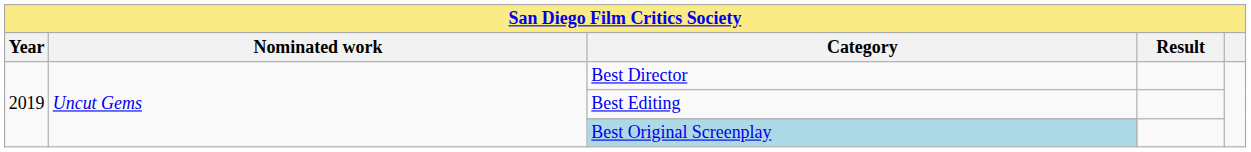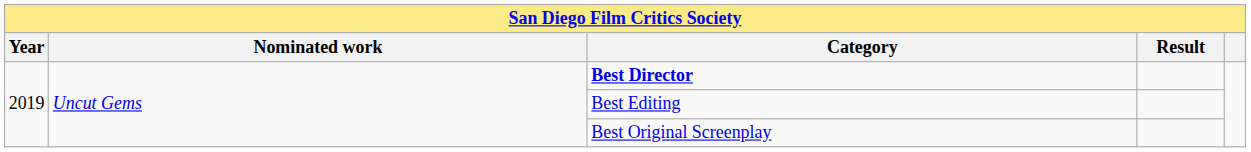Best Director | Category: normal -> bold
Best Original Screenplay | Category: lightblue background -> no background
